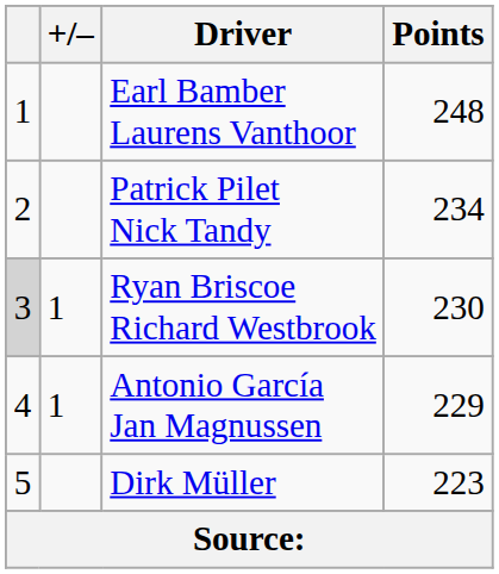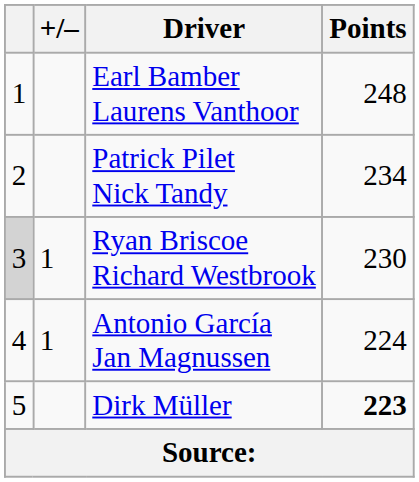Antonio García Jan Magnussen | Points: 229 -> 224
Dirk Müller | Points: normal -> bold
